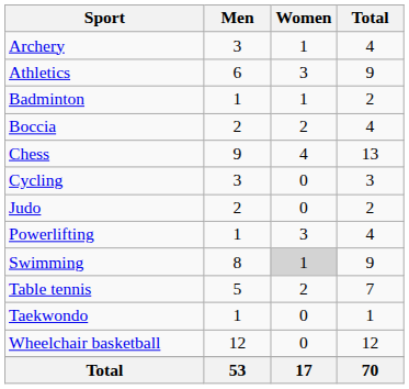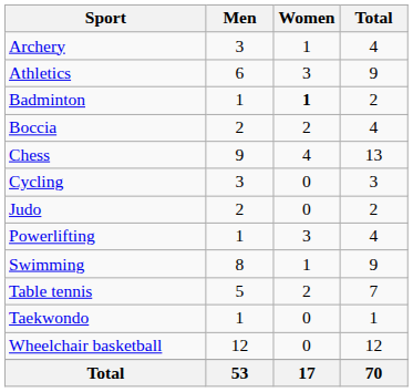Badminton | Women: normal -> bold
Swimming | Women: lightgrey background -> no background
